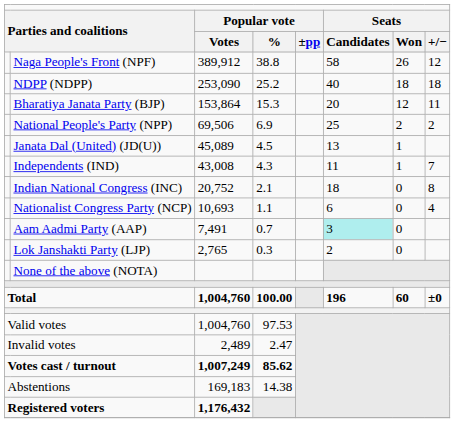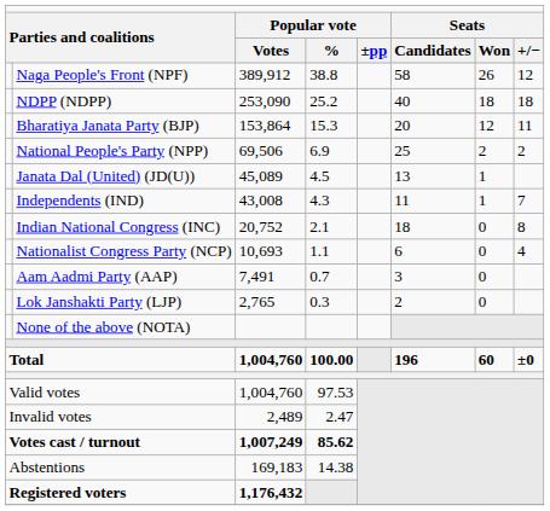Aam Aadmi Party (AAP) | column 6: paleturquoise background -> no background
